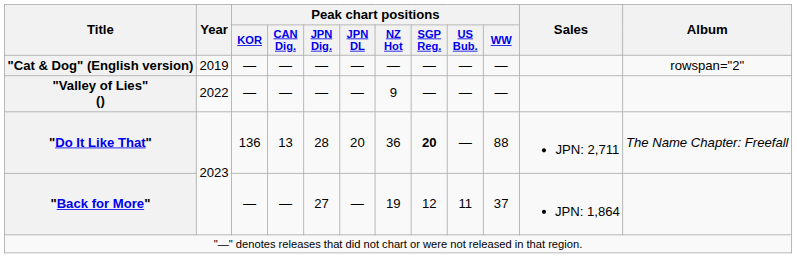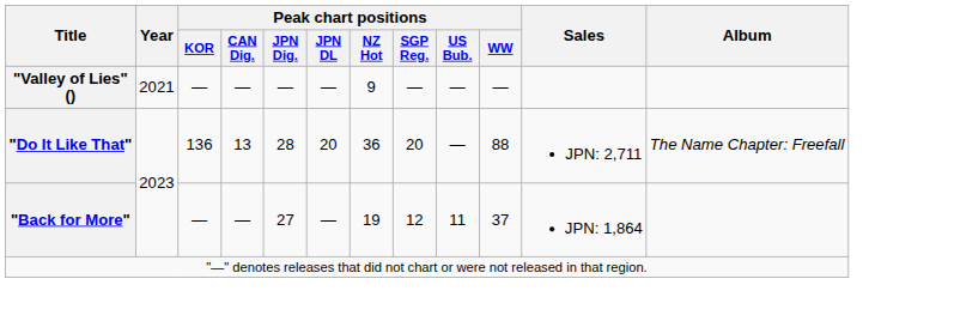- row: "Cat & Dog" (English version) | 2019 | — | — | — | — | — | — | — | — | rowspan="2"
"Valley of Lies" () | Year: 2022 -> 2021
"Do It Like That" | Peak chart positions / SGP Reg.: bold -> normal
